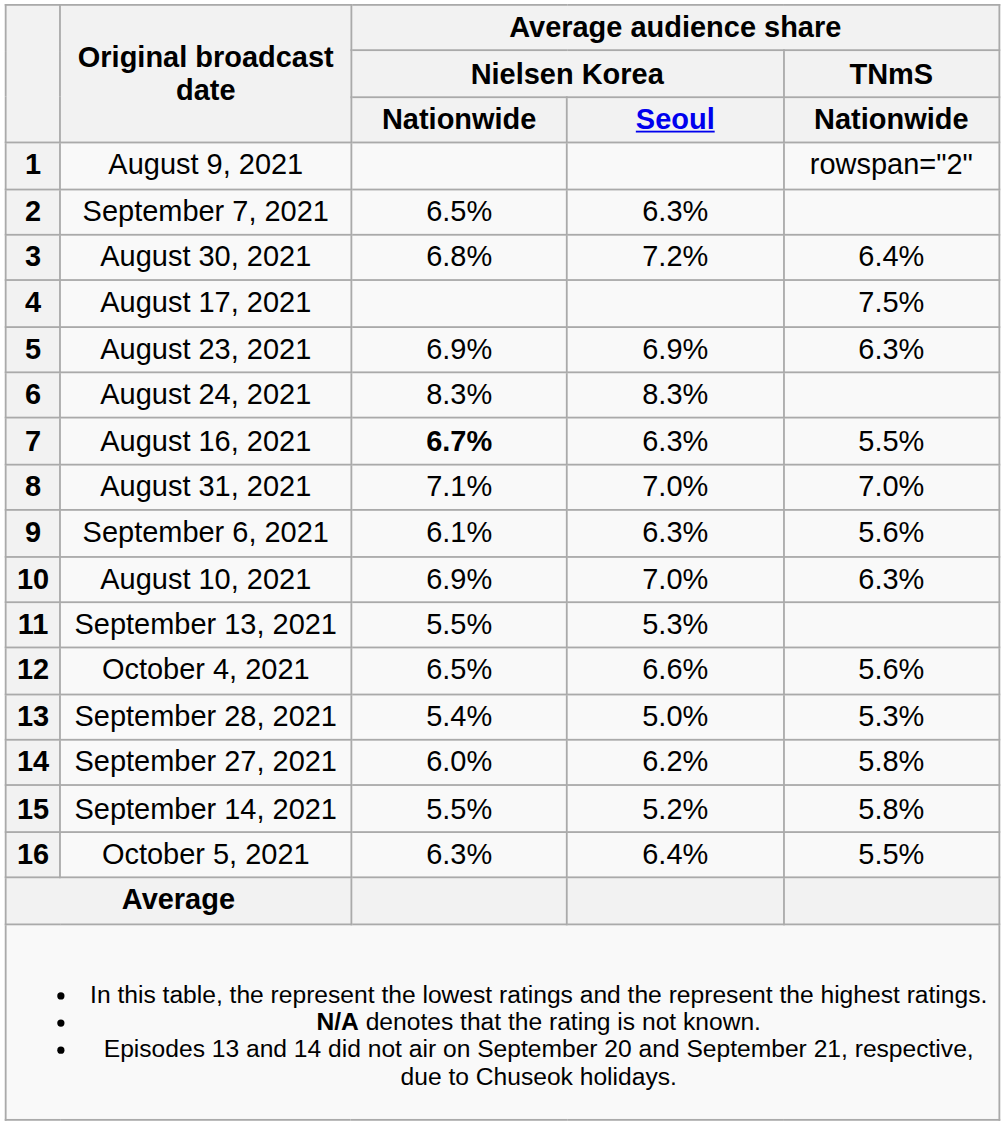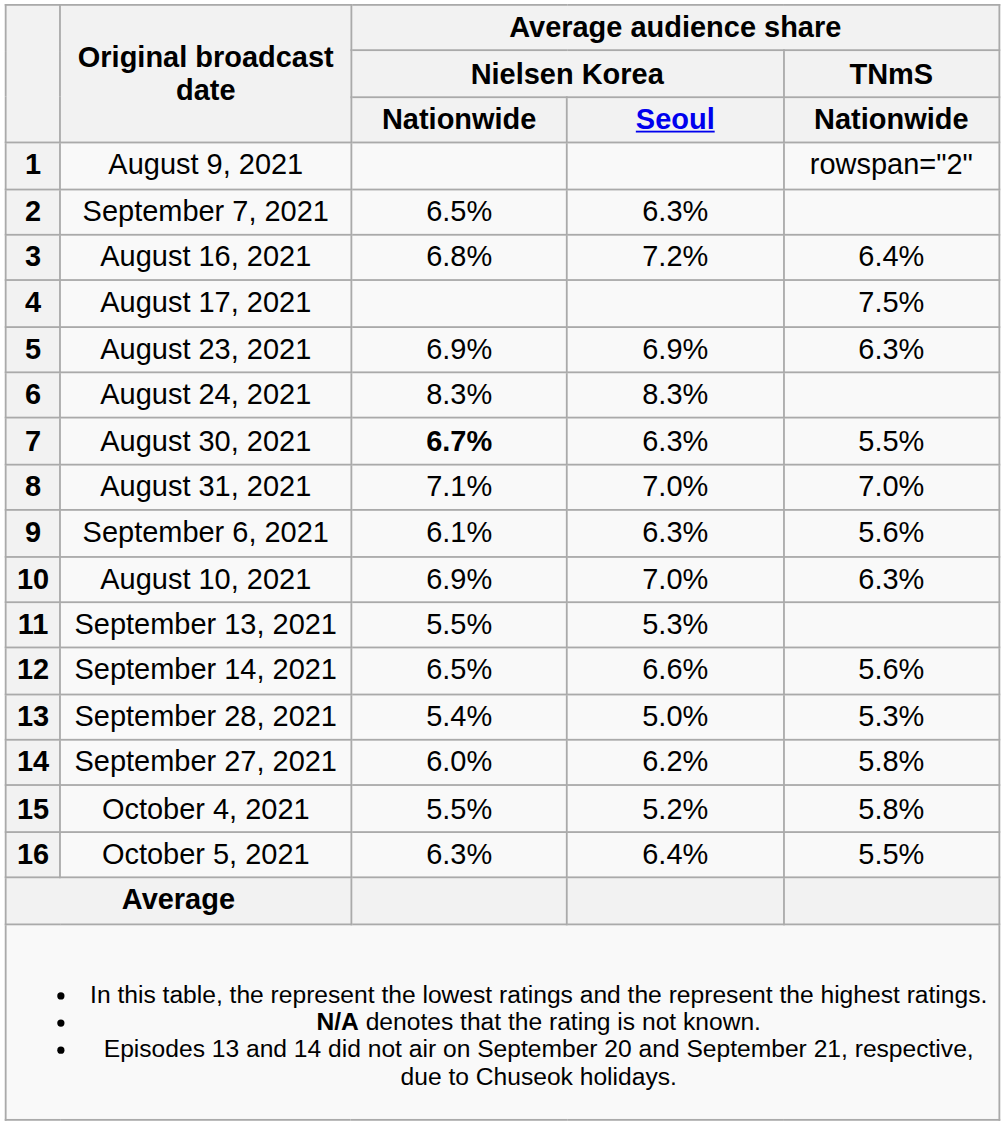3 | Original broadcast date: August 30, 2021 -> August 16, 2021
7 | Original broadcast date: August 16, 2021 -> August 30, 2021
12 | Original broadcast date: October 4, 2021 -> September 14, 2021
15 | Original broadcast date: September 14, 2021 -> October 4, 2021
